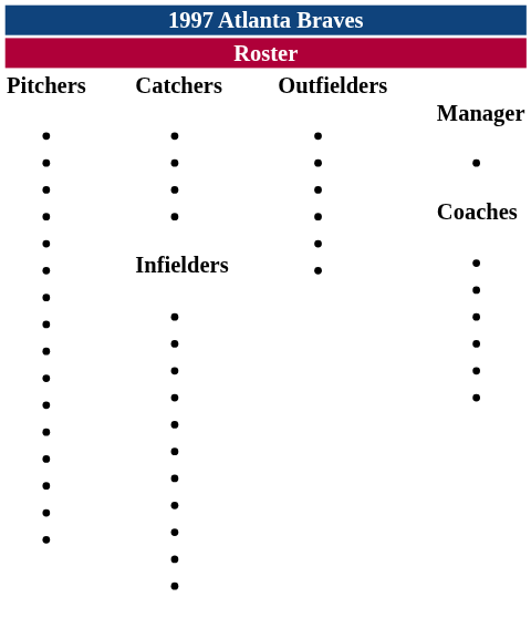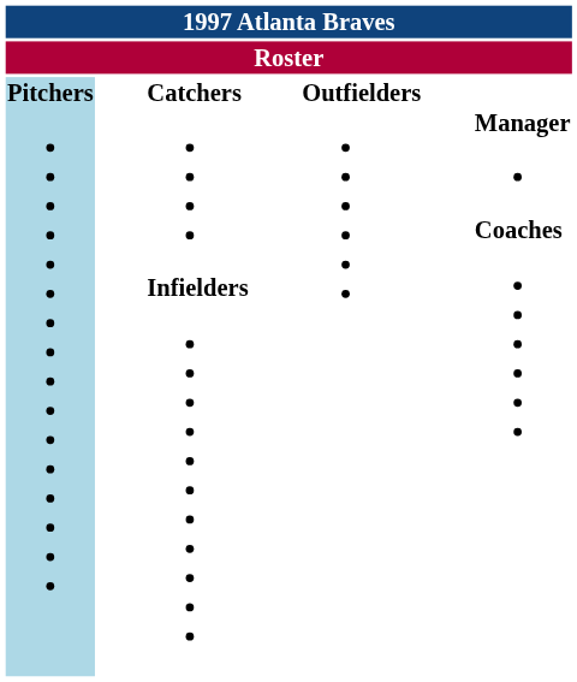Pitchers | column 1: no background -> lightblue background
